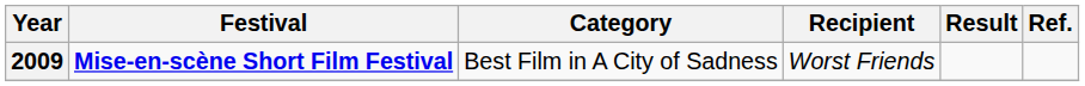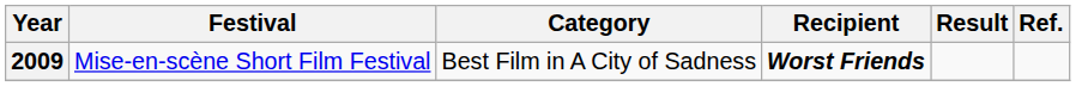2009 | Festival: bold -> normal
2009 | Recipient: normal -> bold
